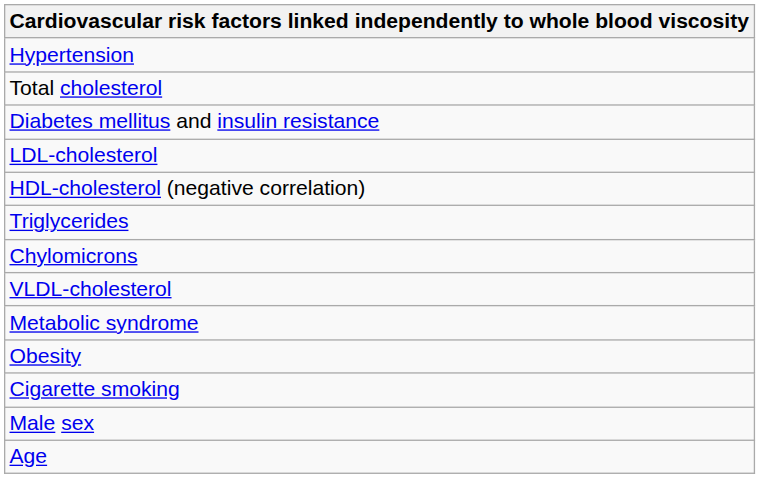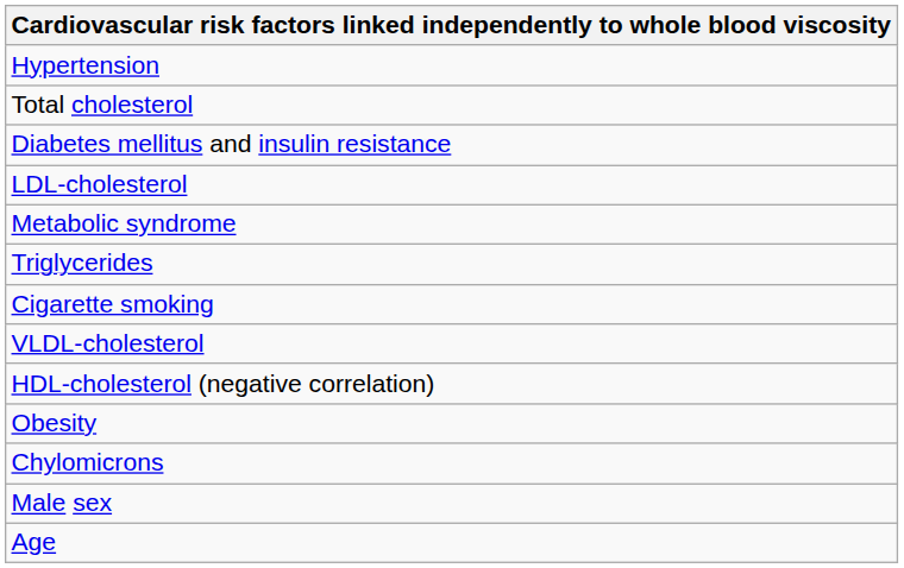row 6 | column 1: HDL-cholesterol (negative correlation) -> Metabolic syndrome
row 8 | column 1: Chylomicrons -> Cigarette smoking
row 10 | column 1: Metabolic syndrome -> HDL-cholesterol (negative correlation)
row 12 | column 1: Cigarette smoking -> Chylomicrons
